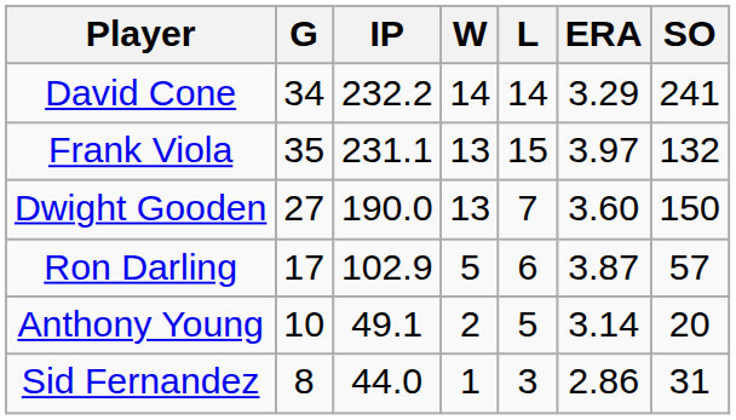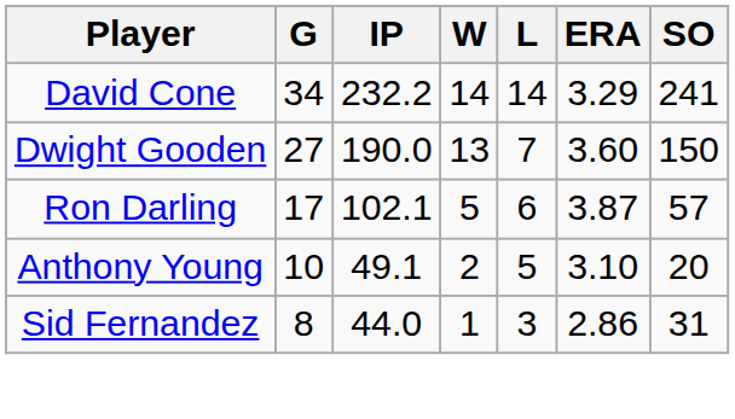- row: Frank Viola | 35 | 231.1 | 13 | 15 | 3.97 | 132
Ron Darling | IP: 102.9 -> 102.1
Anthony Young | ERA: 3.14 -> 3.10
